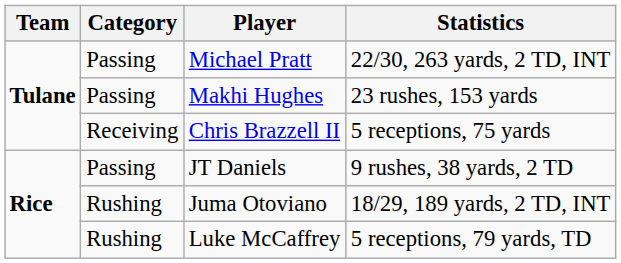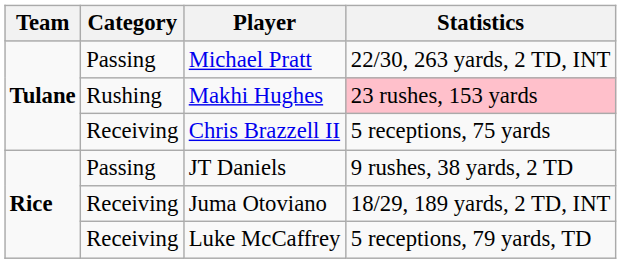Makhi Hughes | Category: Passing -> Rushing
Makhi Hughes | Statistics: no background -> pink background
Juma Otoviano | Category: Rushing -> Receiving
Luke McCaffrey | Category: Rushing -> Receiving
